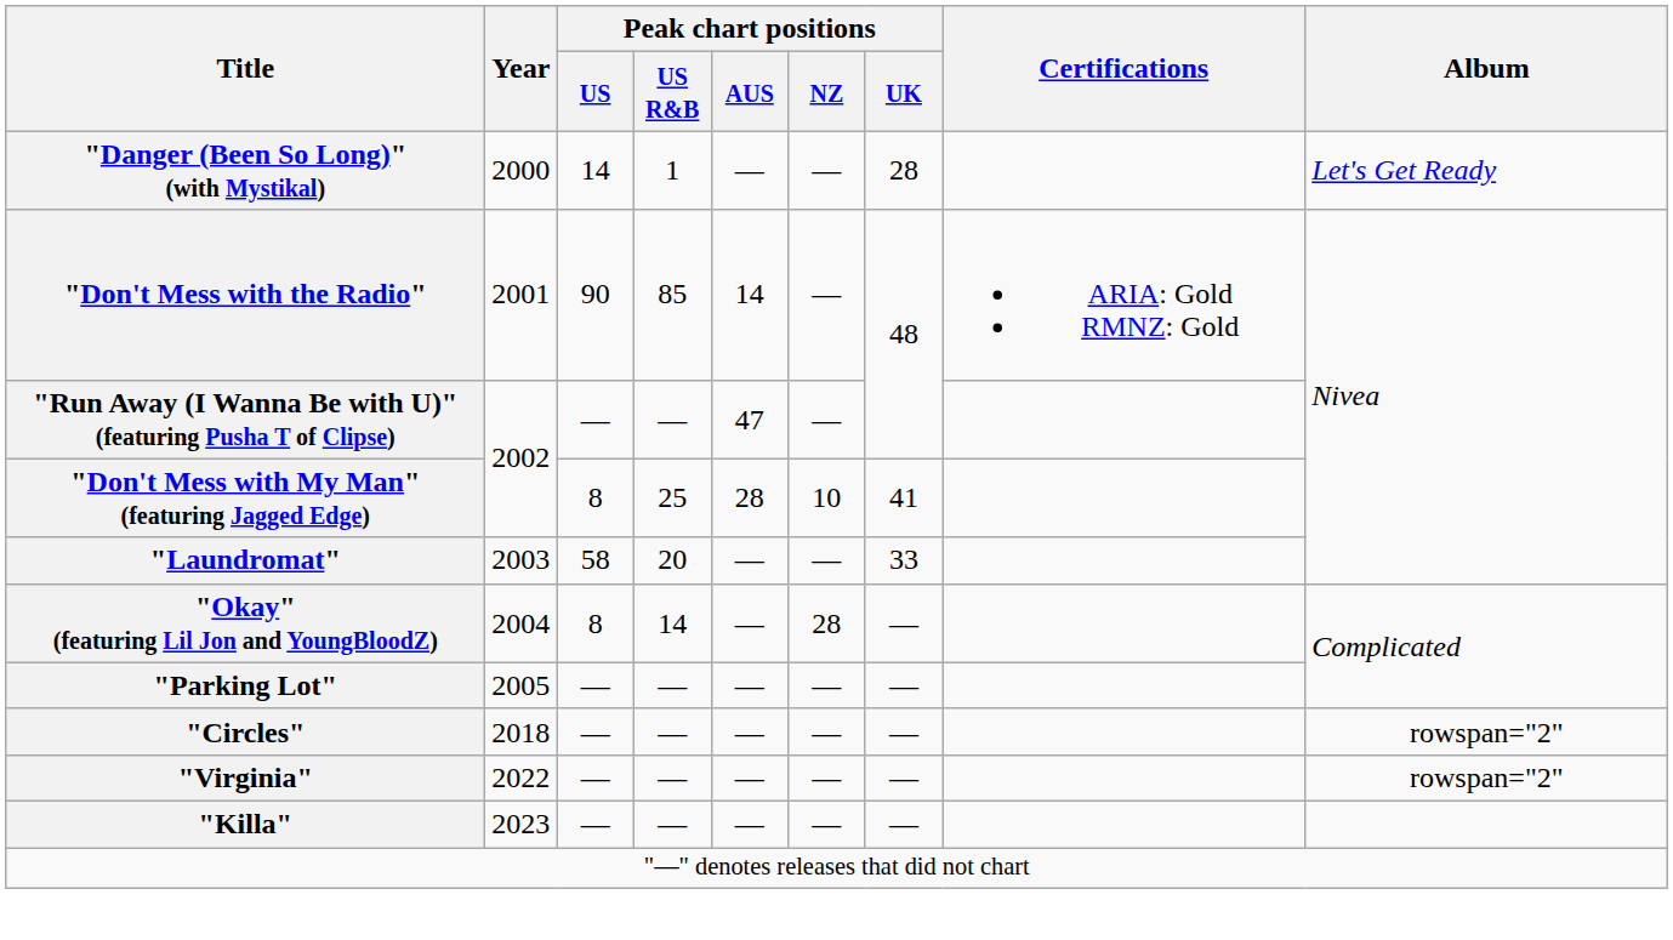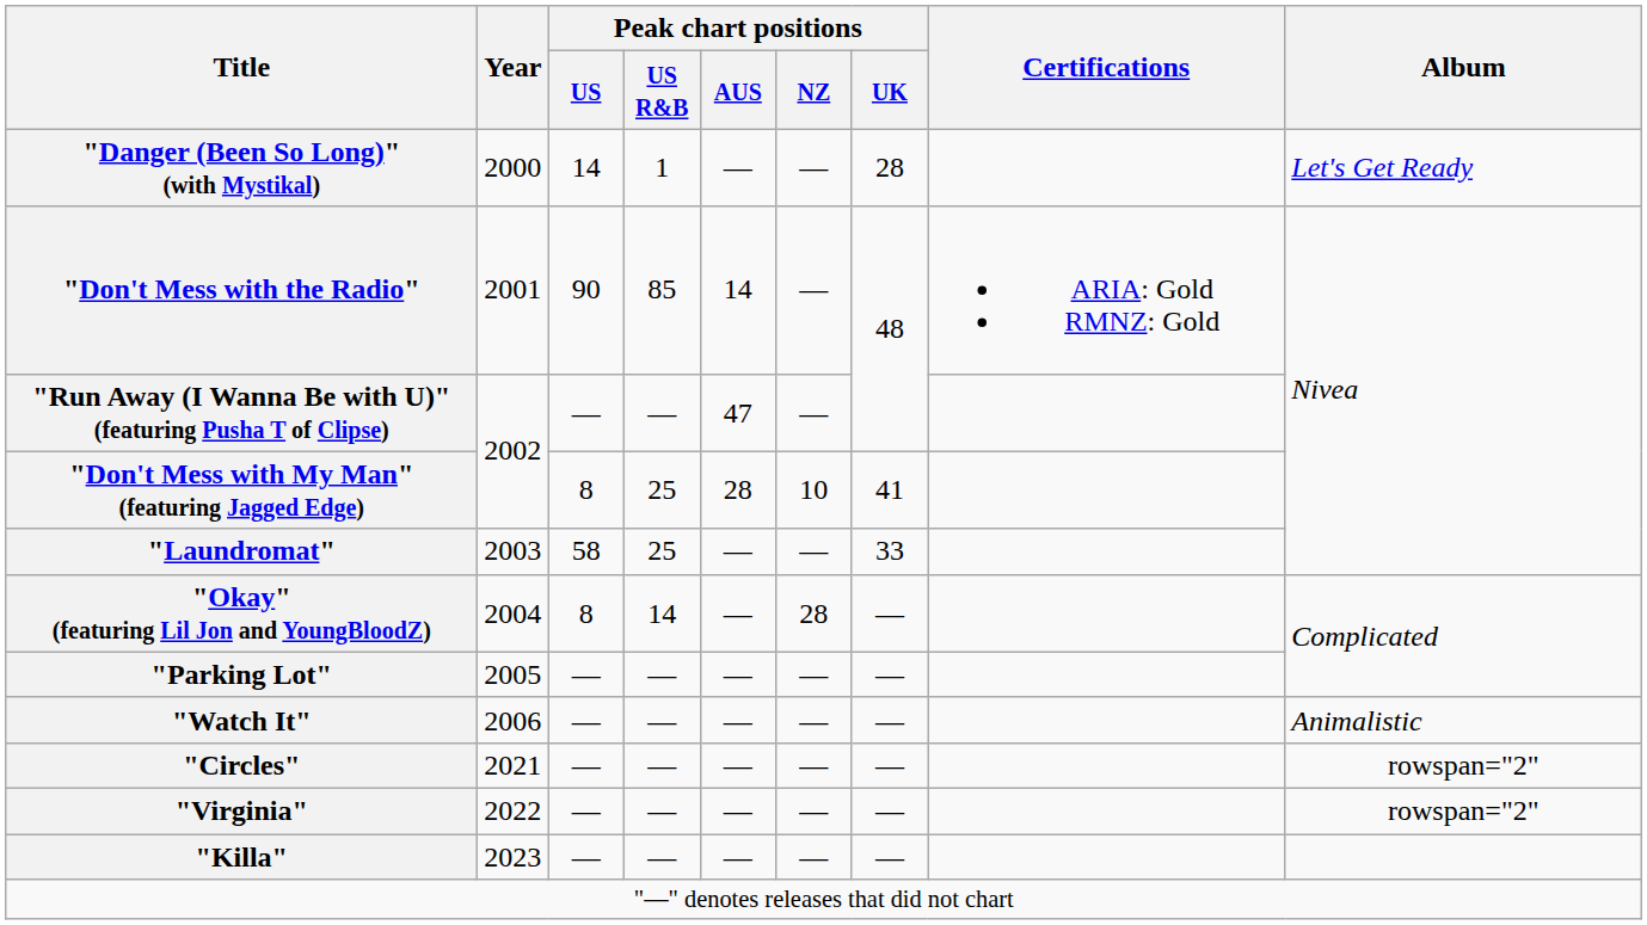"Laundromat" | Peak chart positions / US R&B: 20 -> 25
+ row: "Watch It" | 2006 | — | — | — | — | — | Animalistic
"Circles" | Year: 2018 -> 2021
